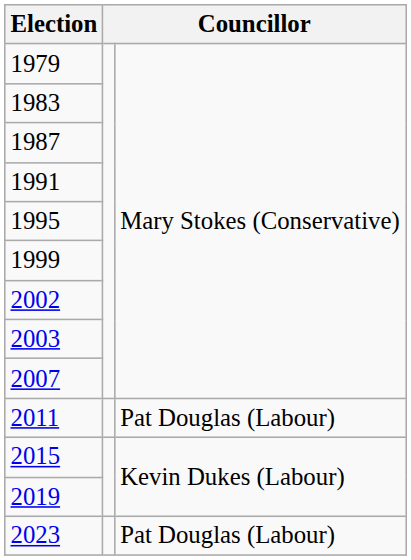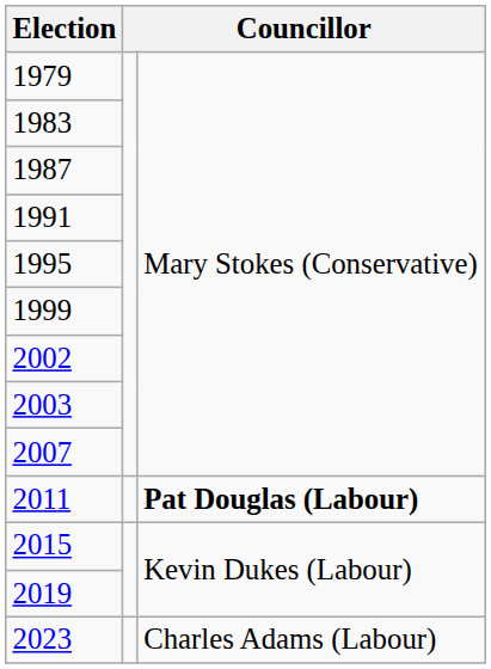2011 | column 3: normal -> bold
2023 | column 3: Pat Douglas (Labour) -> Charles Adams (Labour)
